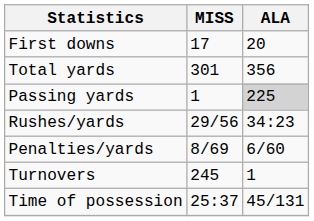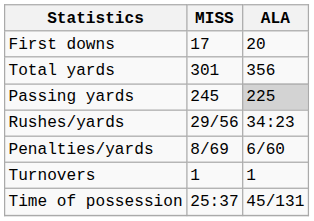Passing yards | MISS: 1 -> 245
Turnovers | MISS: 245 -> 1
